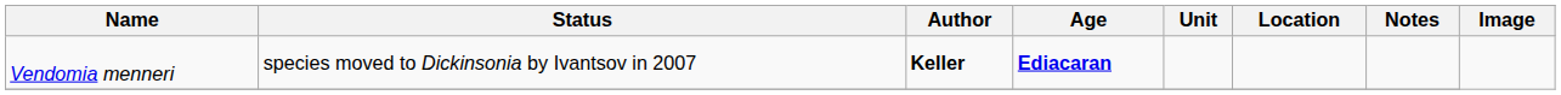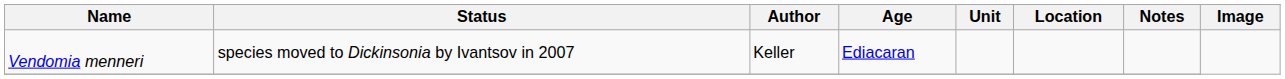Vendomia menneri | Author: bold -> normal
Vendomia menneri | Age: bold -> normal
